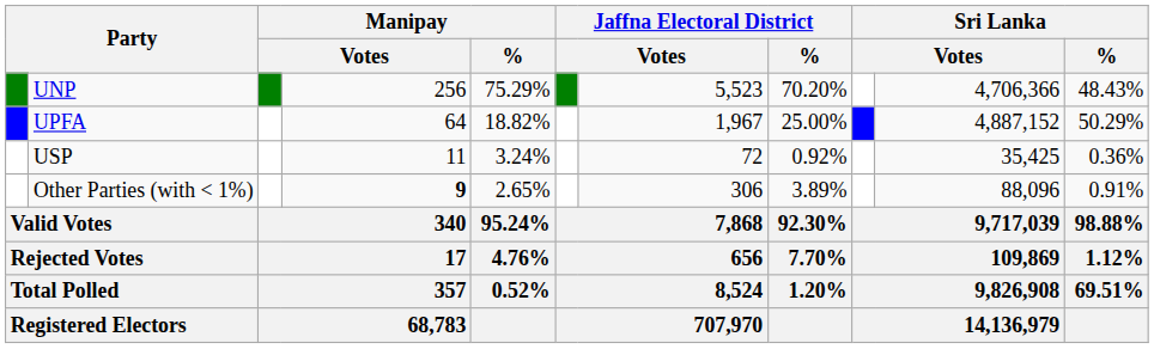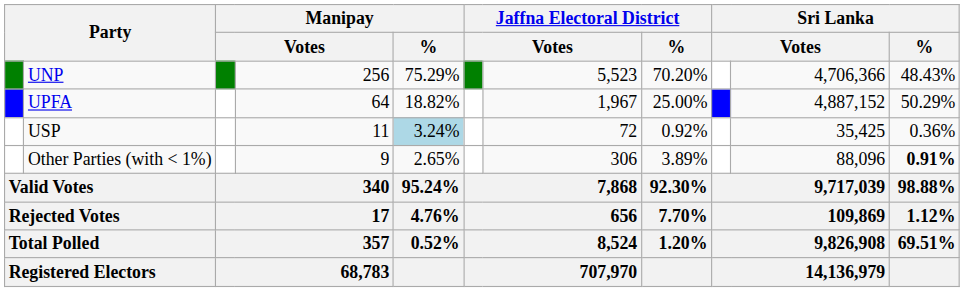USP | Manipay / %: no background -> lightblue background
Other Parties (with < 1%) | column 4: bold -> normal
Other Parties (with < 1%) | Sri Lanka / %: normal -> bold
